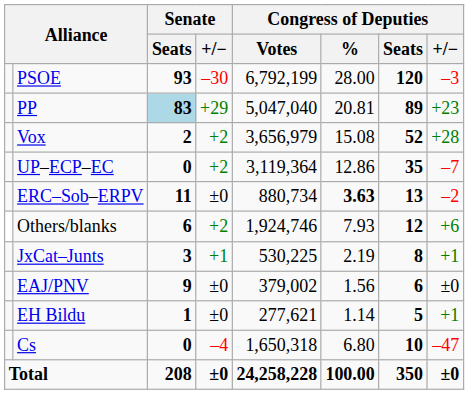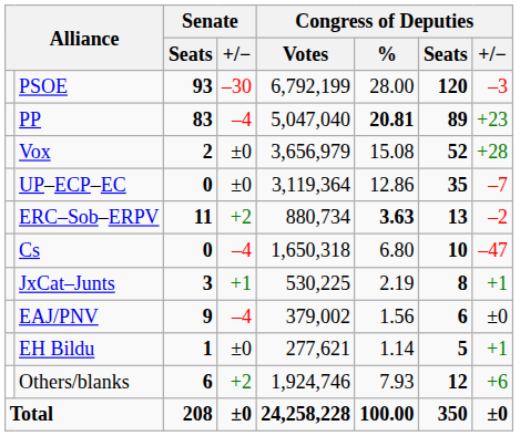PP | Senate / Seats: lightblue background -> no background
PP | Senate / +/−: +29 -> –4
PP | Congress of Deputies / %: normal -> bold
Vox | Senate / +/−: +2 -> ±0
UP–ECP–EC | Senate / +/−: +2 -> ±0
ERC–Sob–ERPV | Senate / +/−: ±0 -> +2
rows swapped: Cs <-> Others/blanks
EAJ/PNV | Senate / +/−: ±0 -> –4
